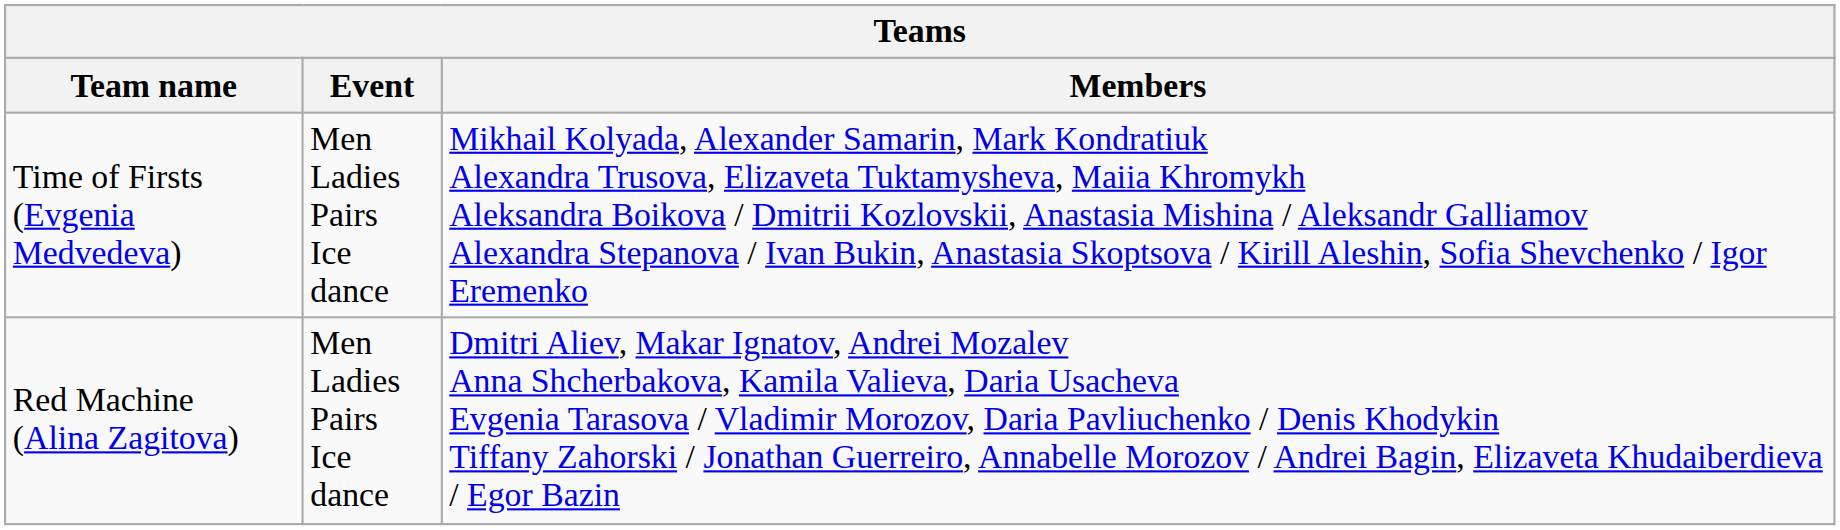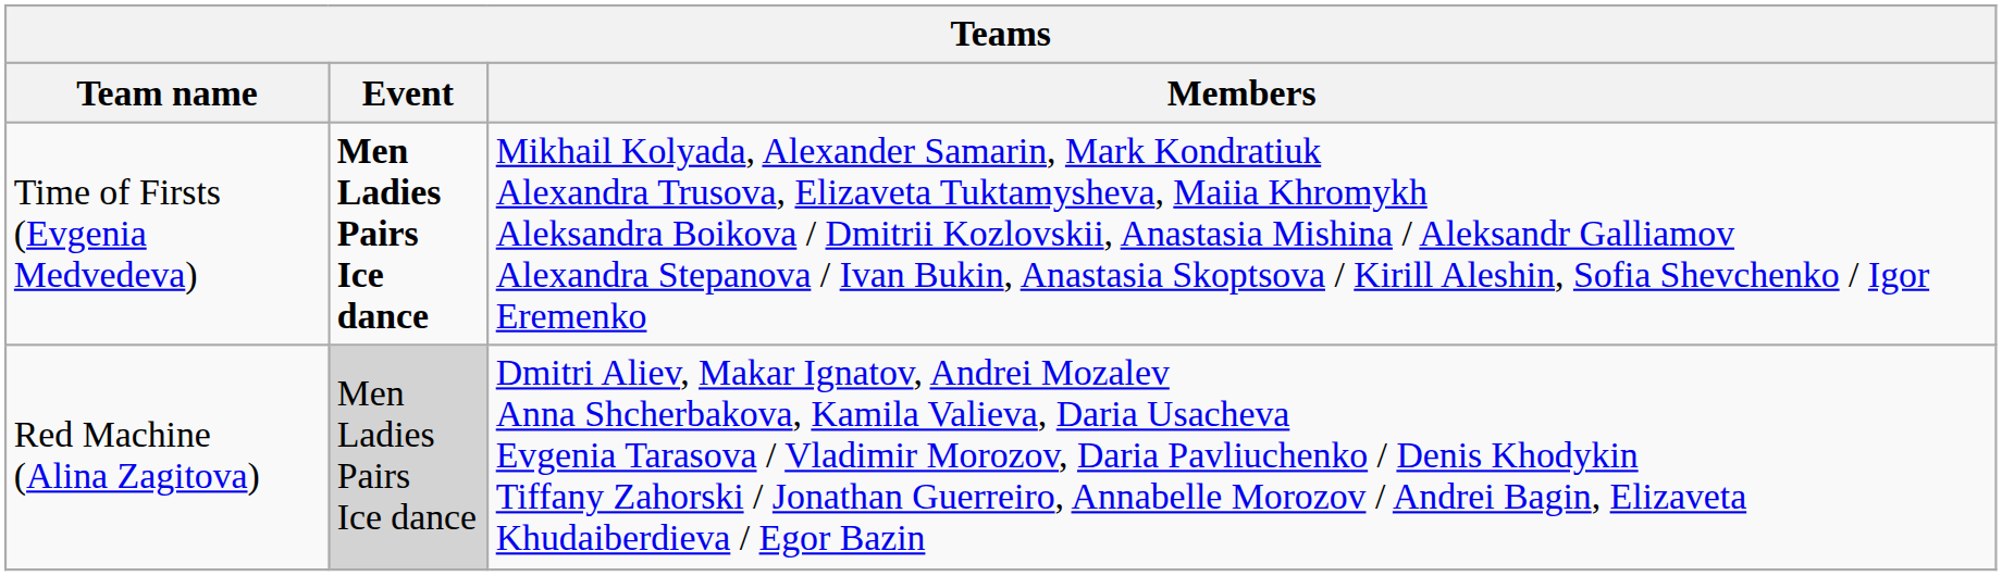Time of Firsts (Evgenia Medvedeva) | Event: normal -> bold
Red Machine (Alina Zagitova) | Event: no background -> lightgrey background
